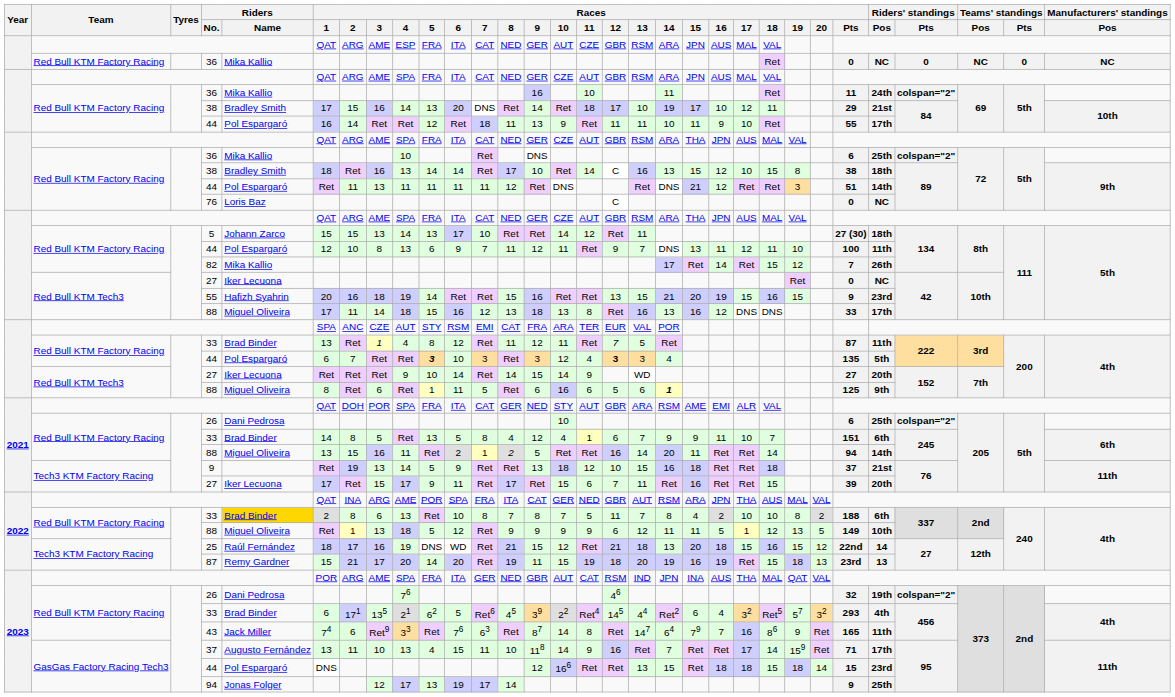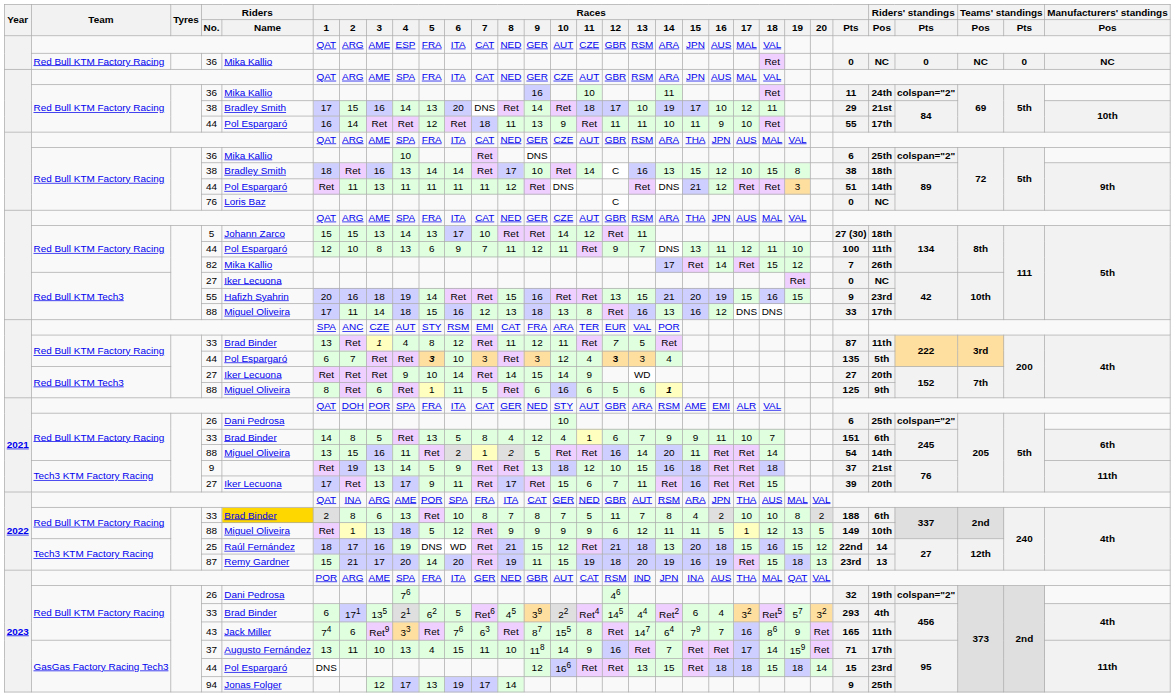2021 / 88 | Races / Pts: 94 -> 54
2021 / 27 | Races / 3: 15 -> 13
43 | Races / 10: 14 -> 155
